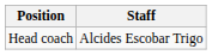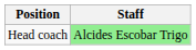Head coach | Staff: no background -> lightgreen background
